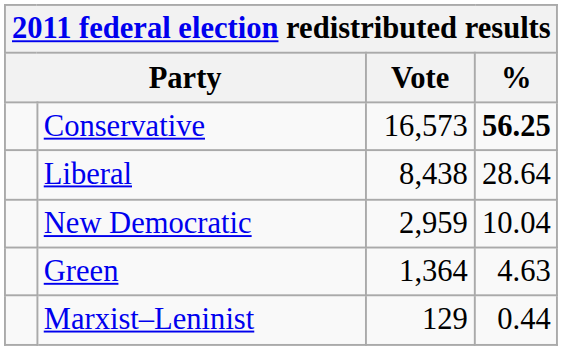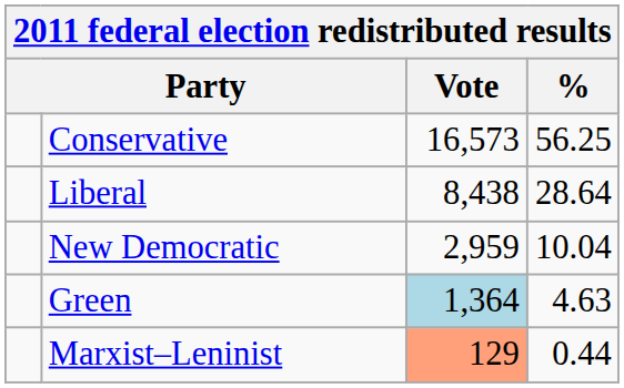Conservative | %: bold -> normal
Green | Vote: no background -> lightblue background
Marxist–Leninist | Vote: no background -> lightsalmon background
